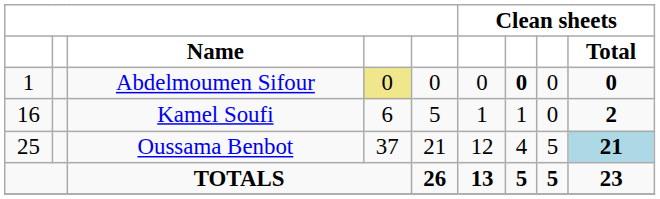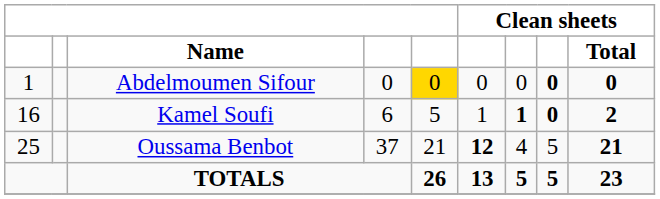Abdelmoumen Sifour | column 4: khaki background -> no background
Abdelmoumen Sifour | column 5: no background -> gold background
Abdelmoumen Sifour | column 7: bold -> normal
Abdelmoumen Sifour | column 8: normal -> bold
Kamel Soufi | column 7: normal -> bold
Kamel Soufi | column 8: normal -> bold
Oussama Benbot | column 6: normal -> bold
Oussama Benbot | Clean sheets / Total: lightblue background -> no background
